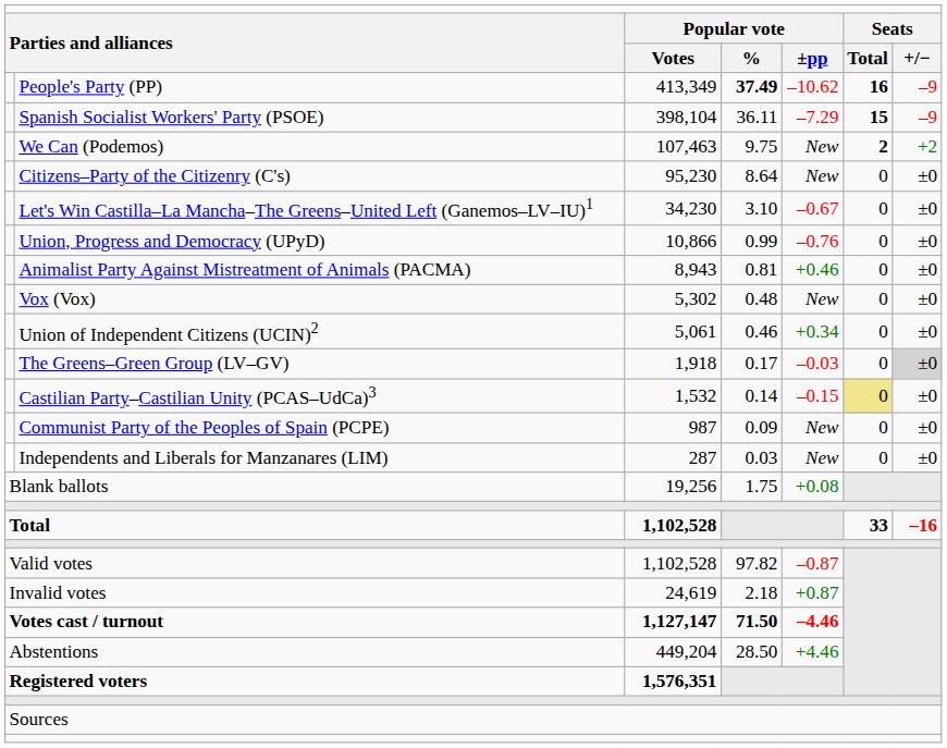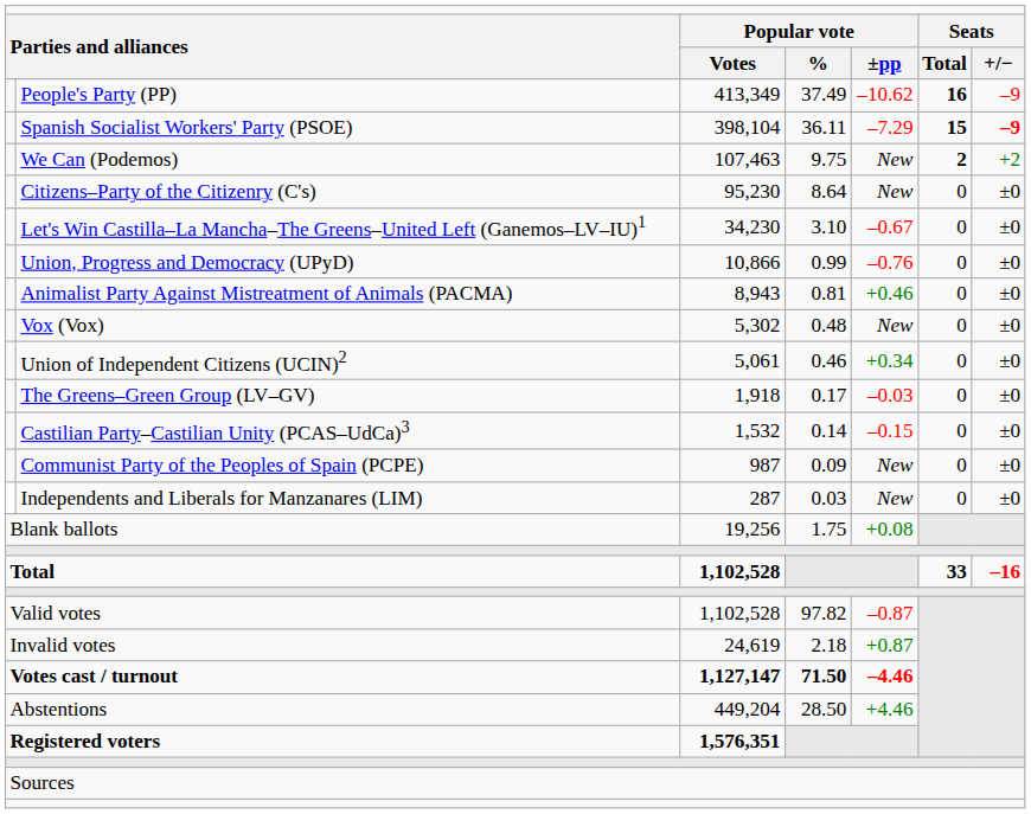People's Party (PP) | column 4: bold -> normal
Spanish Socialist Workers' Party (PSOE) | column 7: normal -> bold
The Greens–Green Group (LV–GV) | column 7: lightgrey background -> no background
Castilian Party–Castilian Unity (PCAS–UdCa)3 | column 6: khaki background -> no background
